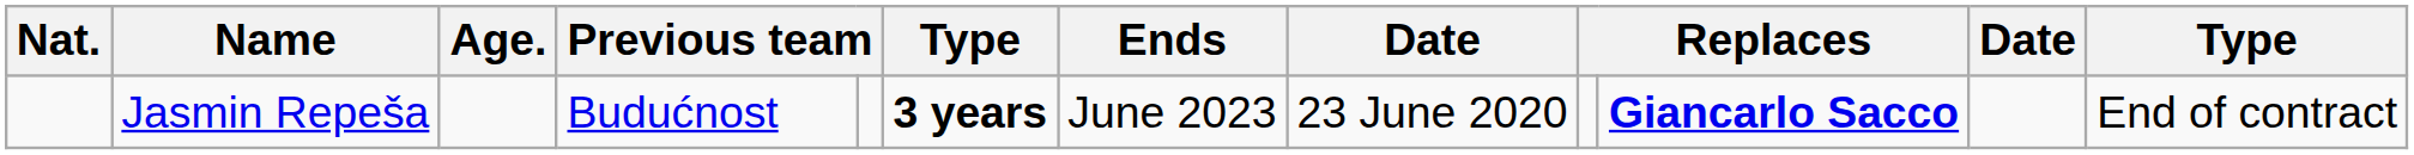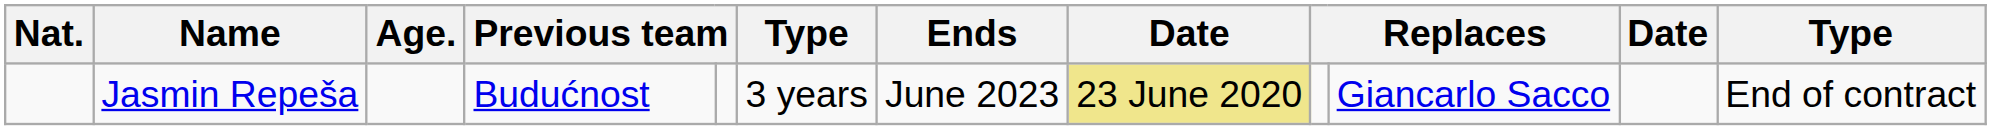Jasmin Repeša | column 6: bold -> normal
Jasmin Repeša | column 8: no background -> khaki background
Jasmin Repeša | column 10: bold -> normal
